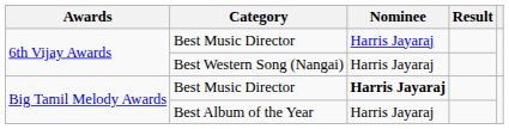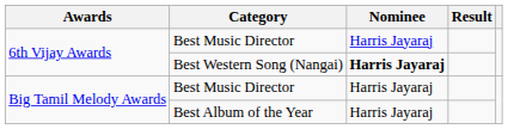Best Western Song (Nangai) | Nominee: normal -> bold
Big Tamil Melody Awards / Best Music Director | Nominee: bold -> normal
